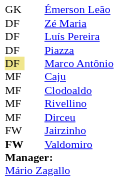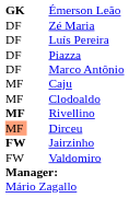Émerson Leão | column 1: normal -> bold
Marco Antônio | column 1: khaki background -> no background
Rivellino | column 1: normal -> bold
Dirceu | column 1: no background -> lightsalmon background
Jairzinho | column 1: normal -> bold
Valdomiro | column 1: bold -> normal
